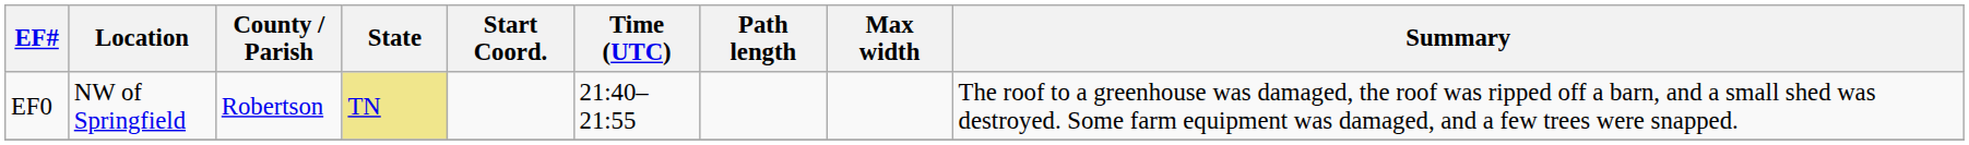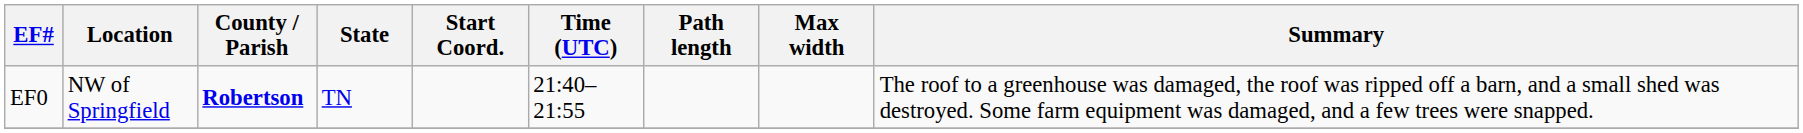EF0 | County / Parish: normal -> bold
EF0 | State: khaki background -> no background
